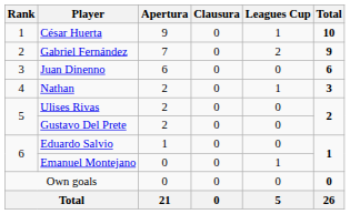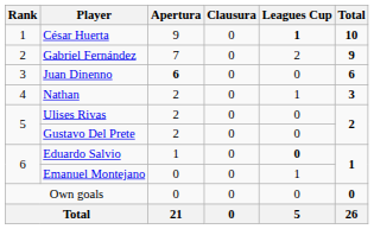César Huerta | Leagues Cup: normal -> bold
Juan Dinenno | Apertura: normal -> bold
Eduardo Salvio | Leagues Cup: normal -> bold
